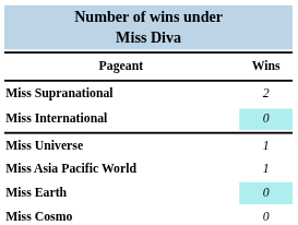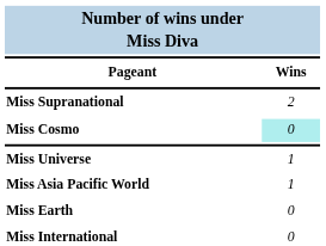row 4 | column 1: Miss International -> Miss Cosmo
row 7 | column 2: paleturquoise background -> no background
row 8 | column 1: Miss Cosmo -> Miss International
